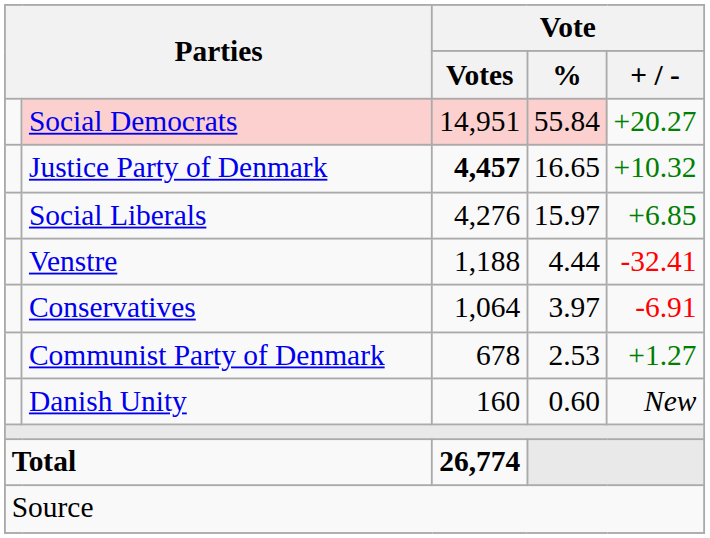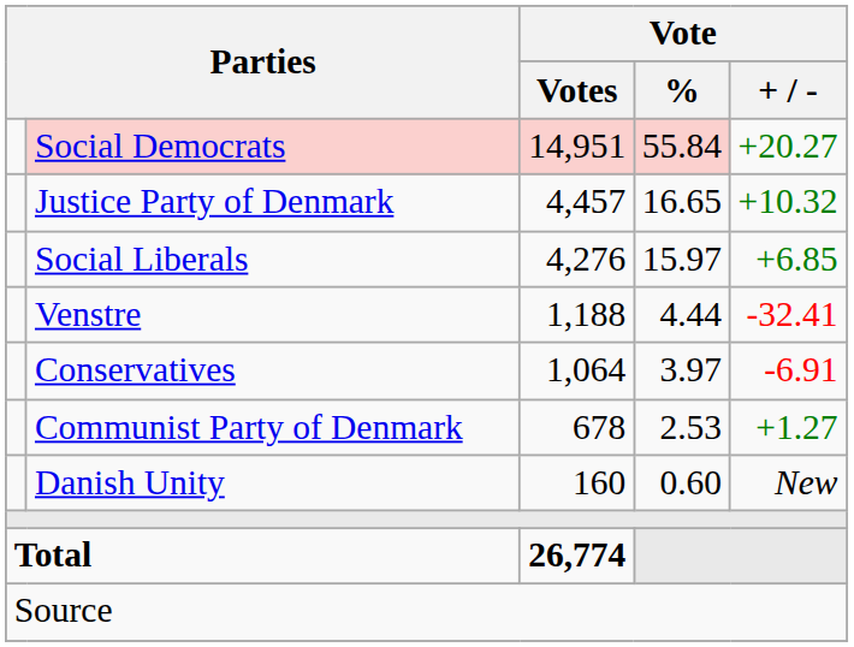Justice Party of Denmark | Vote / Votes: bold -> normal
